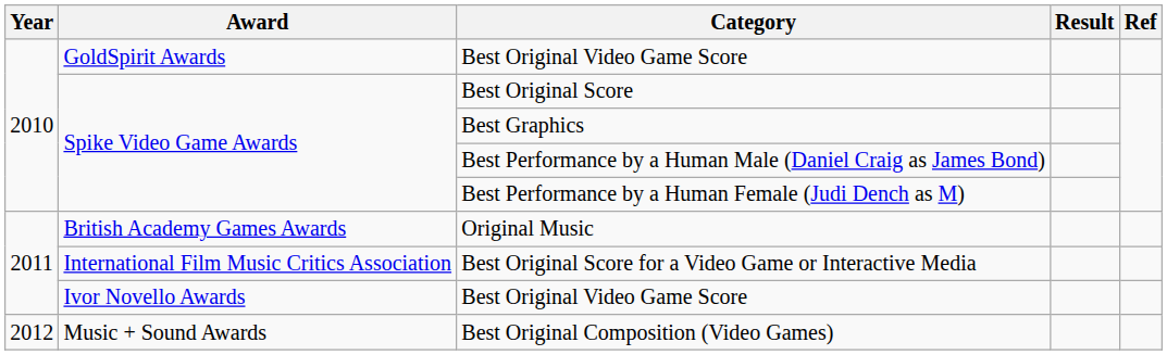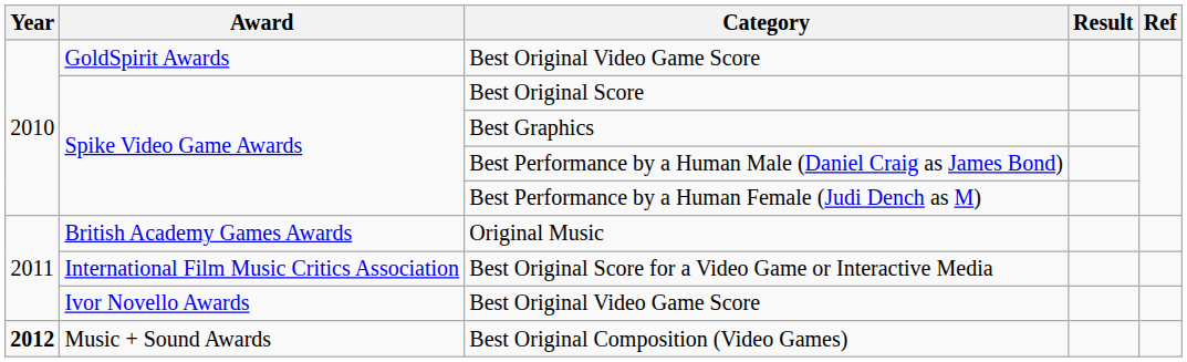Best Original Composition (Video Games) | Year: normal -> bold
